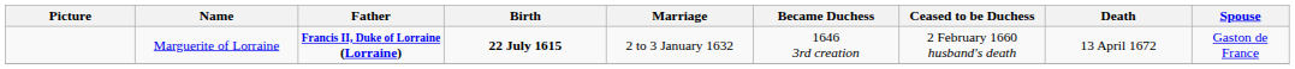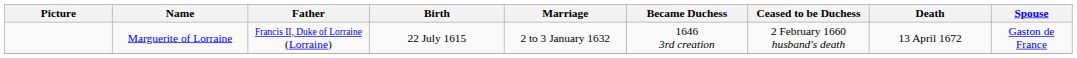Marguerite of Lorraine | Father: bold -> normal
Marguerite of Lorraine | Birth: bold -> normal
